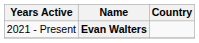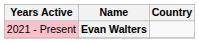Evan Walters | Years Active: no background -> pink background
